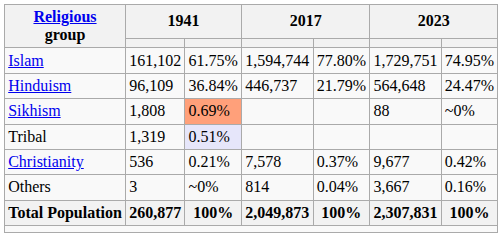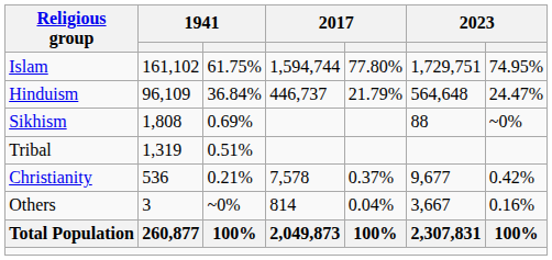Sikhism | column 3: lightsalmon background -> no background
Tribal | column 3: lavender background -> no background
